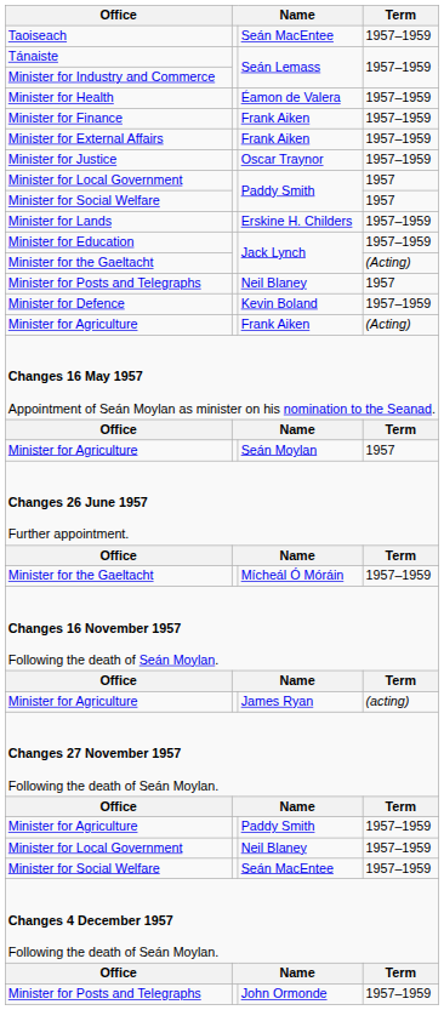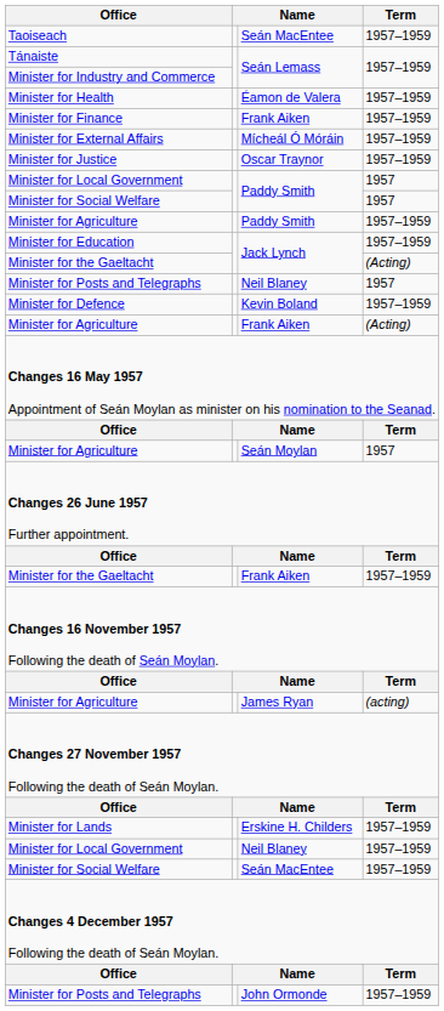Minister for External Affairs | column 3: Frank Aiken -> Mícheál Ó Móráin
rows swapped: Minister for Lands <-> Minister for Agriculture / 1957–1959
Minister for the Gaeltacht / 1957–1959 | column 3: Mícheál Ó Móráin -> Frank Aiken
